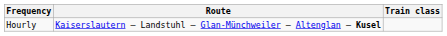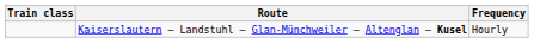columns swapped: Train class <-> Frequency
